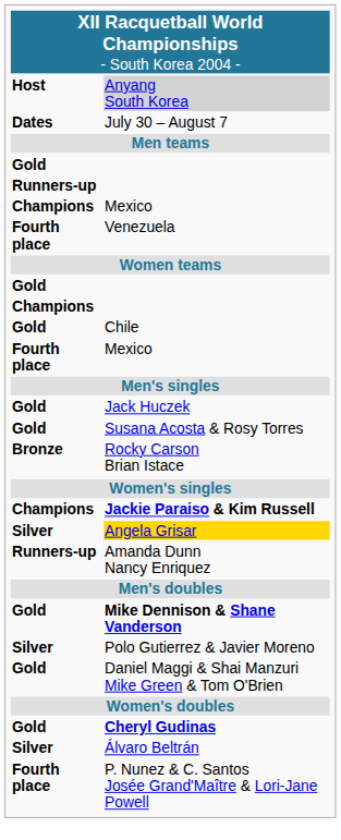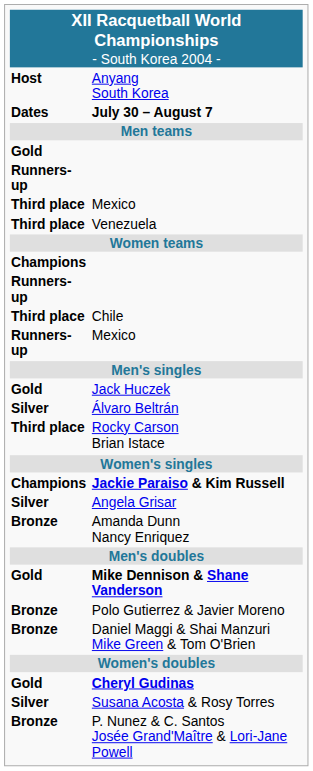row 2 | column 2: lightgrey background -> no background
row 3 | column 2: normal -> bold
row 7 | column 1: Champions -> Third place
row 8 | column 1: Fourth place -> Third place
row 10 | column 1: Gold -> Champions
row 11 | column 1: Champions -> Runners-up
row 12 | column 1: Gold -> Third place
row 13 | column 1: Fourth place -> Runners-up
row 16 | column 1: Gold -> Silver
row 16 | column 2: Susana Acosta & Rosy Torres -> Álvaro Beltrán
row 17 | column 1: Bronze -> Third place
row 20 | column 2: gold background -> no background
row 21 | column 1: Runners-up -> Bronze
row 24 | column 1: Silver -> Bronze
row 25 | column 1: Gold -> Bronze
row 28 | column 2: Álvaro Beltrán -> Susana Acosta & Rosy Torres
row 29 | column 1: Fourth place -> Bronze
